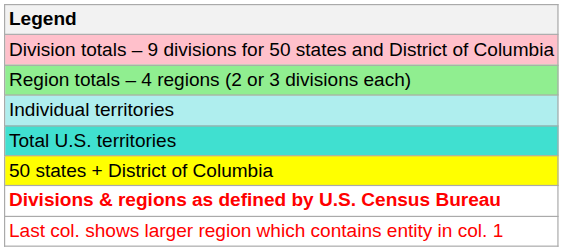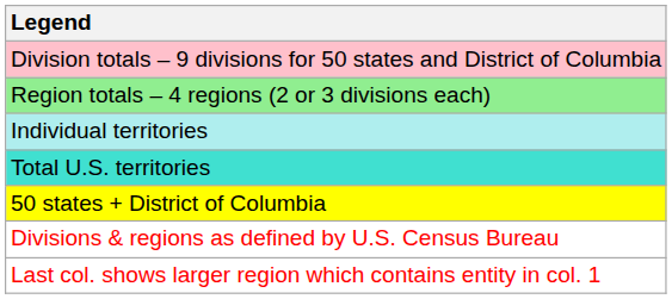row 7 | column 1: bold -> normal
